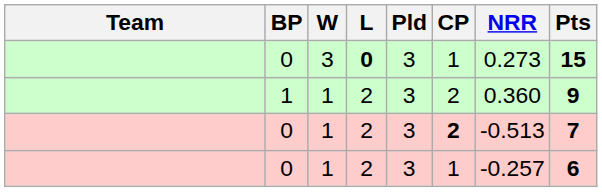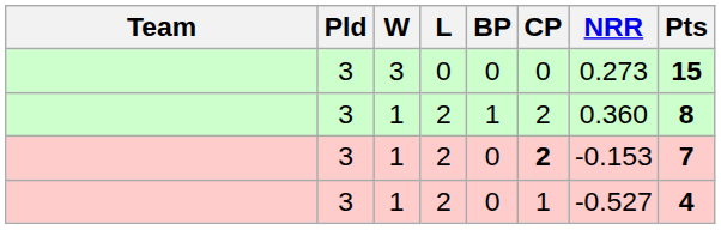columns swapped: Pld <-> BP
row 2 | L: bold -> normal
row 2 | CP: 1 -> 0
row 3 | Pts: 9 -> 8
row 4 | NRR: -0.513 -> -0.153
row 5 | NRR: -0.257 -> -0.527
row 5 | Pts: 6 -> 4
